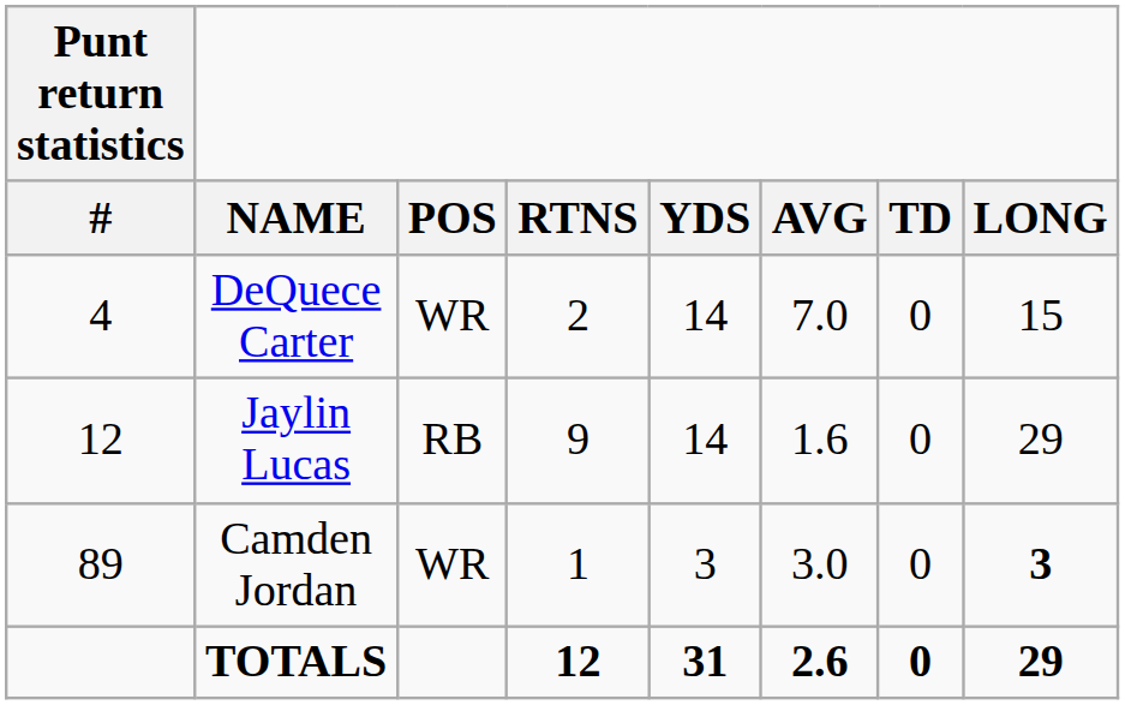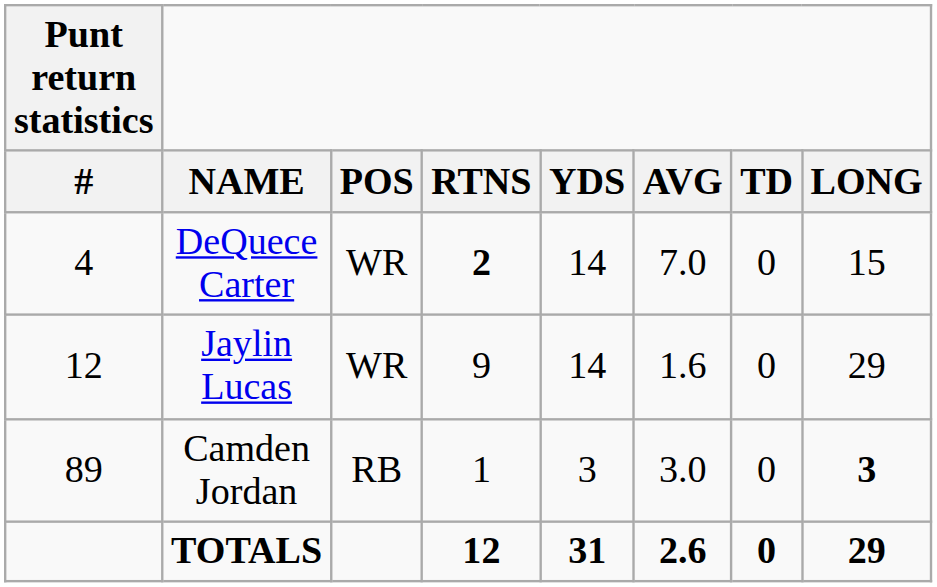DeQuece Carter | RTNS: normal -> bold
Jaylin Lucas | POS: RB -> WR
Camden Jordan | POS: WR -> RB
